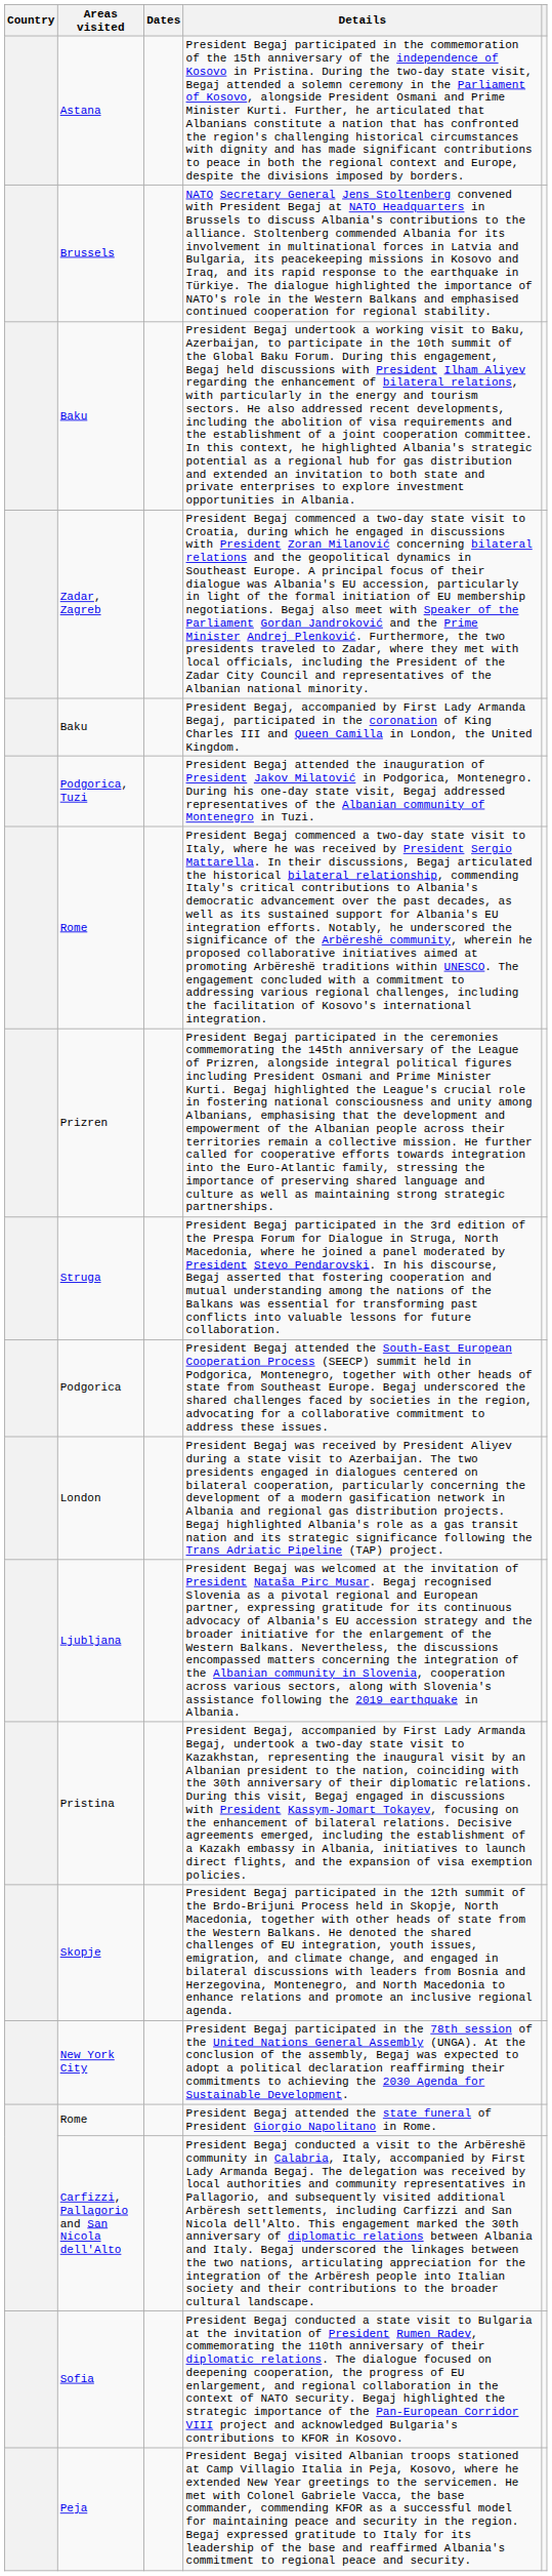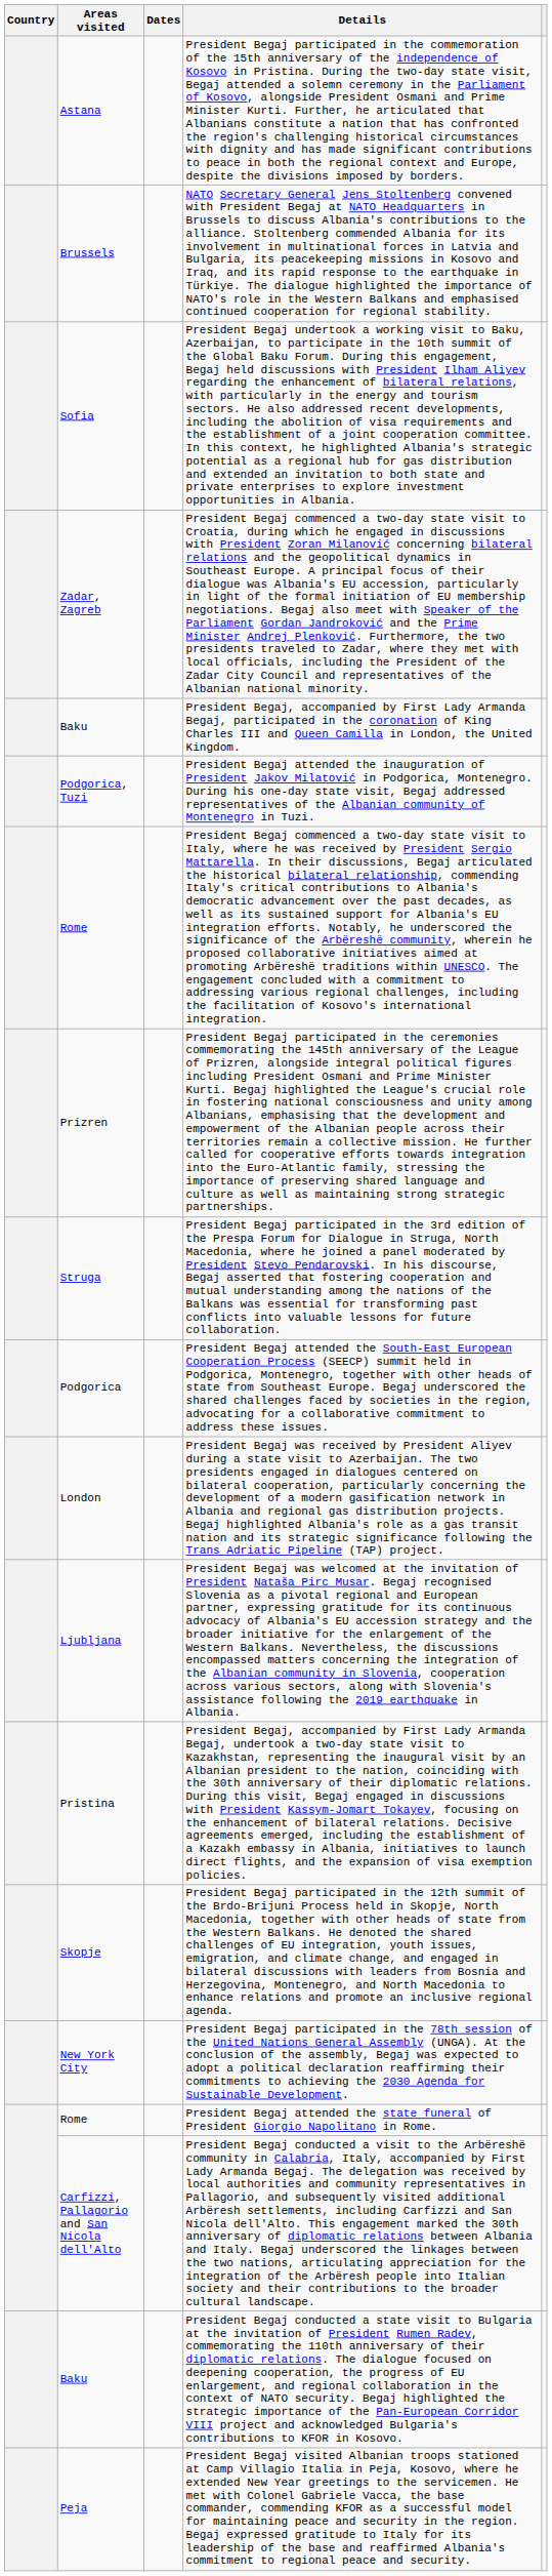row 4 | Areas visited: Baku -> Sofia
row 19 | Areas visited: Sofia -> Baku
